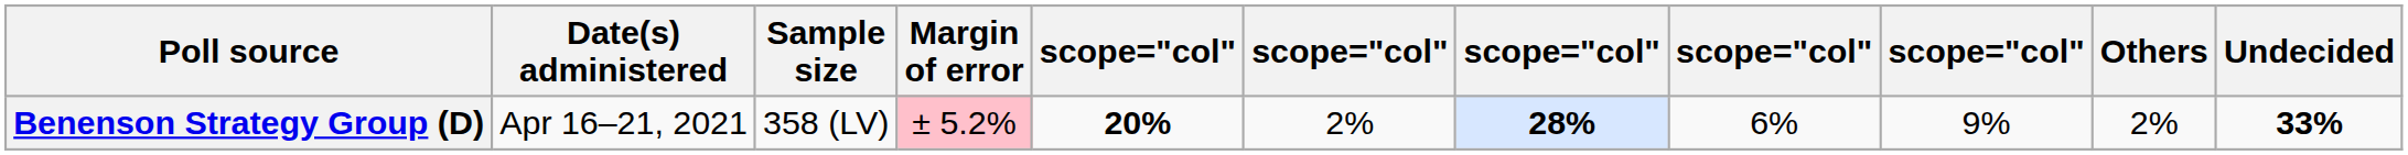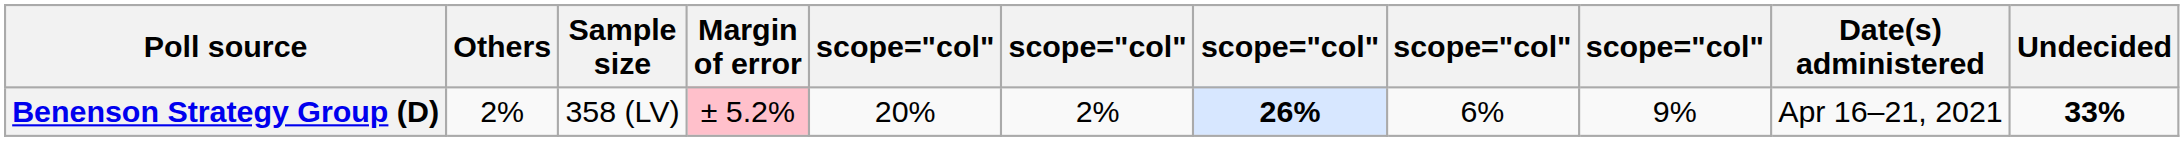columns swapped: Date(s) administered <-> Others
Benenson Strategy Group (D) | column 5: bold -> normal
Benenson Strategy Group (D) | column 7: 28% -> 26%
